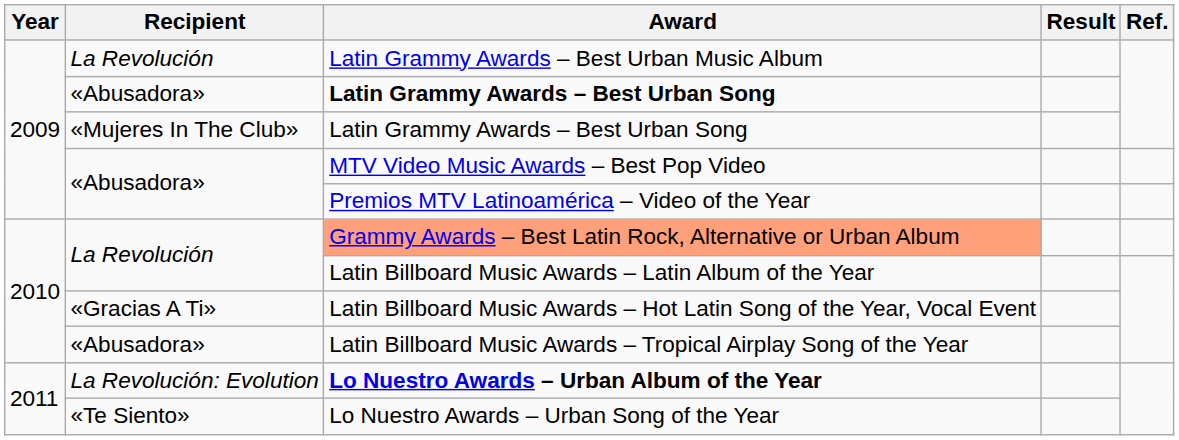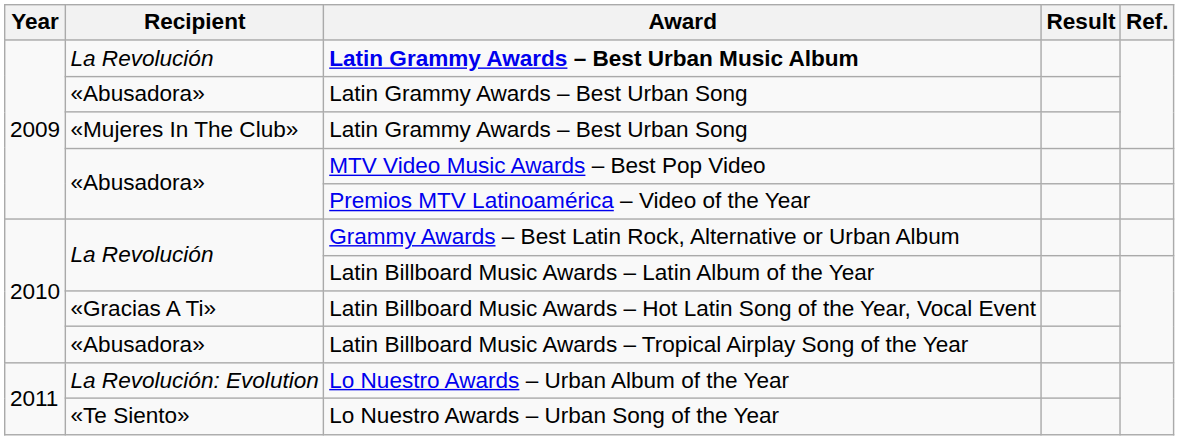Latin Grammy Awards – Best Urban Music Album | Award: normal -> bold
«Abusadora» / Latin Grammy Awards – Best Urban Song | Award: bold -> normal
Grammy Awards – Best Latin Rock, Alternative or Urban Album | Award: lightsalmon background -> no background
Lo Nuestro Awards – Urban Album of the Year | Award: bold -> normal
